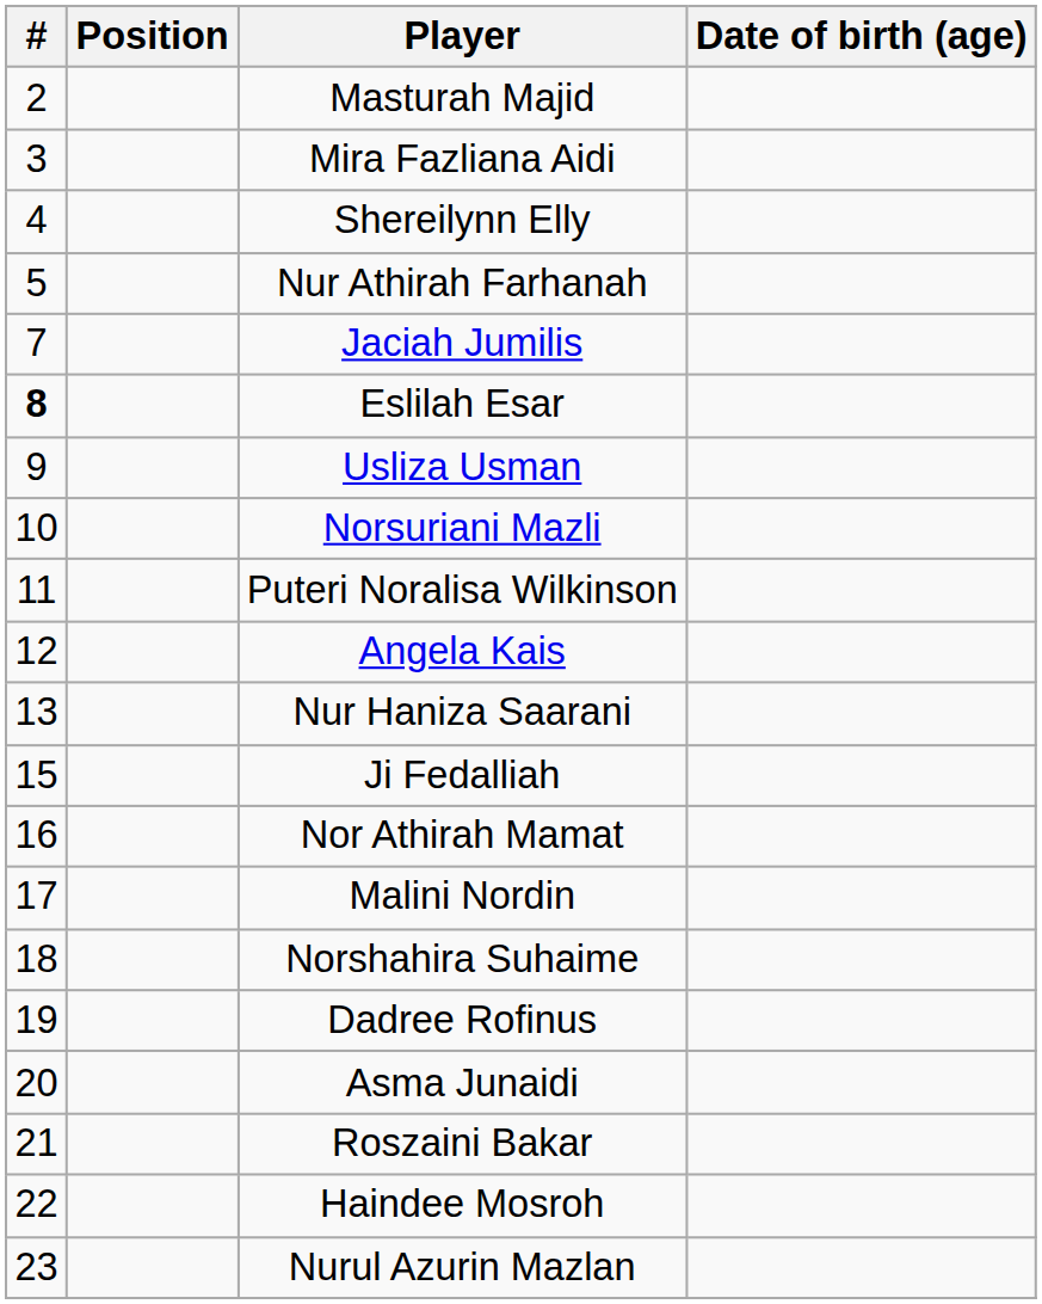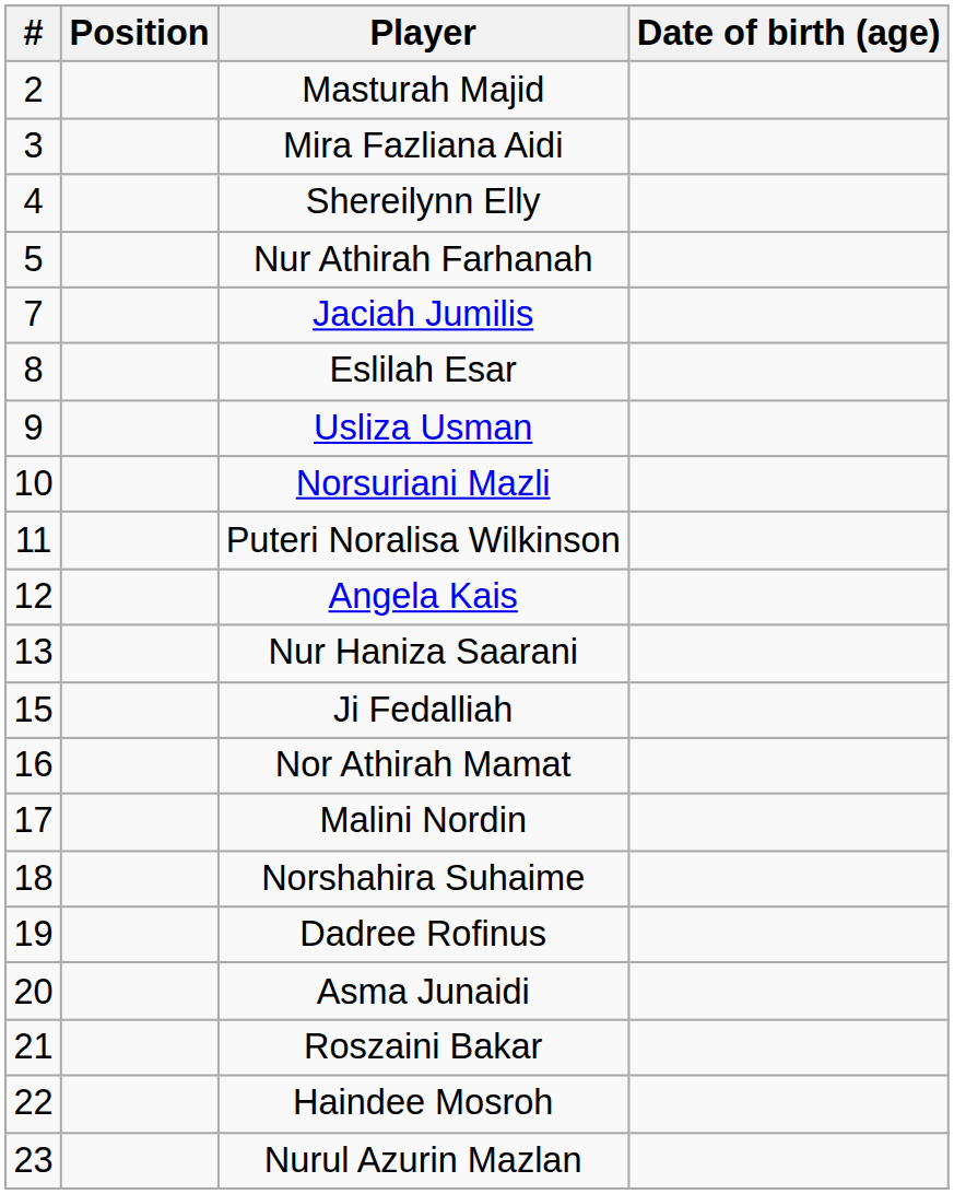Eslilah Esar | #: bold -> normal
